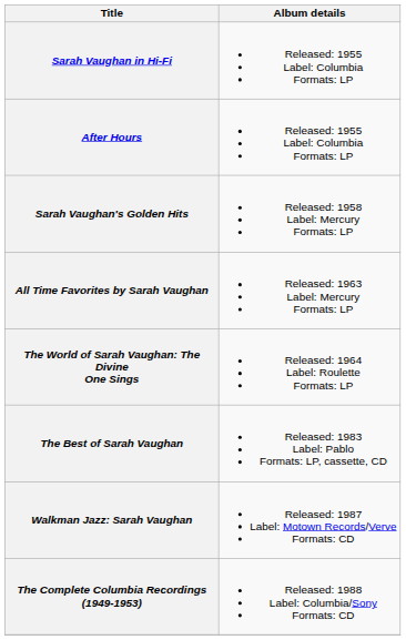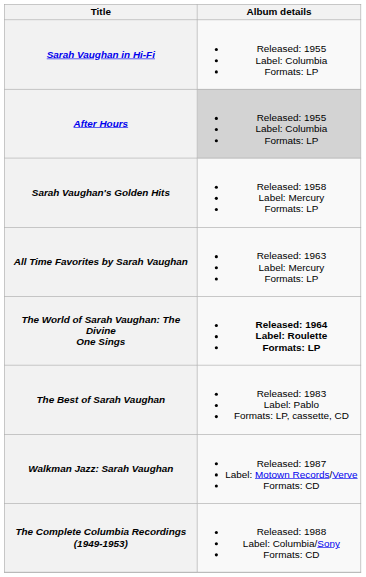After Hours | Album details: no background -> lightgrey background
The World of Sarah Vaughan: The Divine One Sings | Album details: normal -> bold
